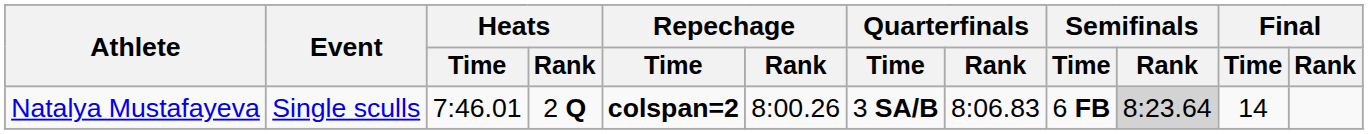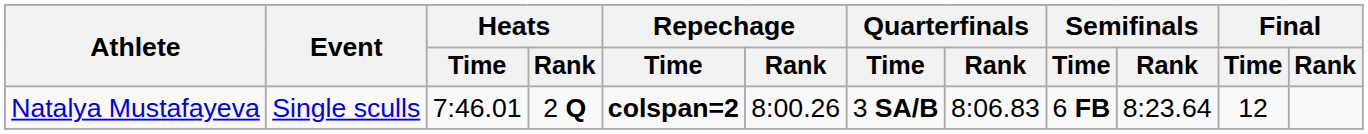Natalya Mustafayeva | Semifinals / Rank: lightgrey background -> no background
Natalya Mustafayeva | Final / Time: 14 -> 12
